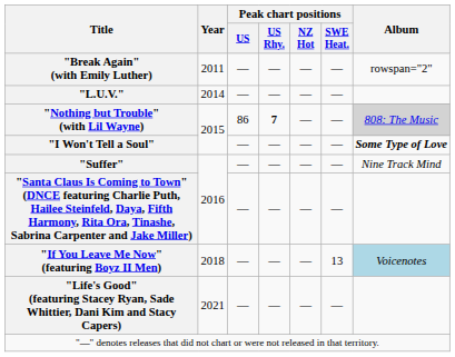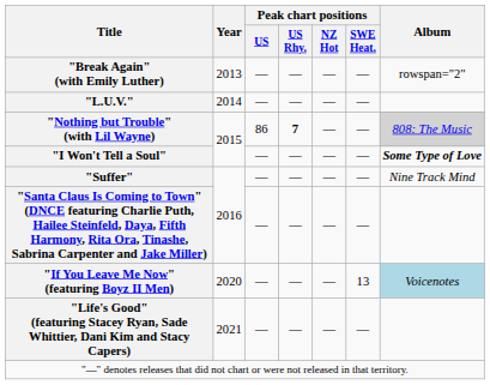"Break Again" (with Emily Luther) | Year: 2011 -> 2013
"If You Leave Me Now" (featuring Boyz II Men) | Year: 2018 -> 2020
